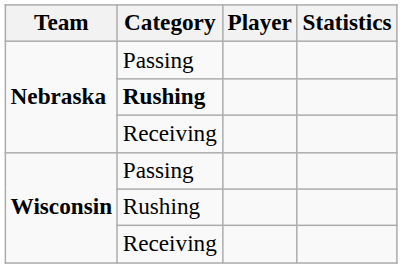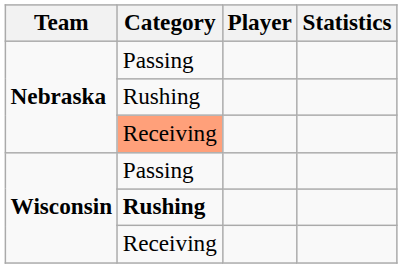Nebraska / Rushing | Category: bold -> normal
Nebraska / Receiving | Category: no background -> lightsalmon background
Wisconsin / Rushing | Category: normal -> bold
